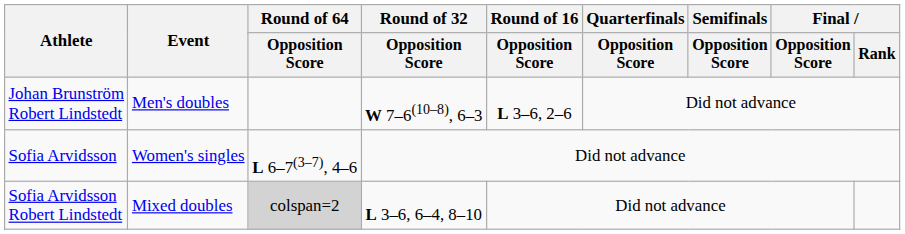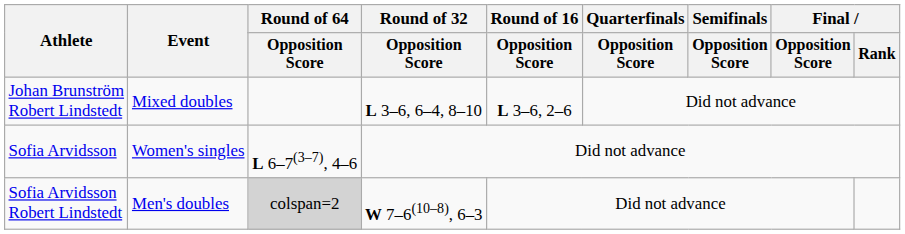Johan Brunström Robert Lindstedt | Event: Men's doubles -> Mixed doubles
Johan Brunström Robert Lindstedt | Round of 32 / Opposition Score: W 7–6(10–8), 6–3 -> L 3–6, 6–4, 8–10
Sofia Arvidsson Robert Lindstedt | Event: Mixed doubles -> Men's doubles
Sofia Arvidsson Robert Lindstedt | Round of 32 / Opposition Score: L 3–6, 6–4, 8–10 -> W 7–6(10–8), 6–3
